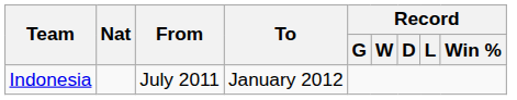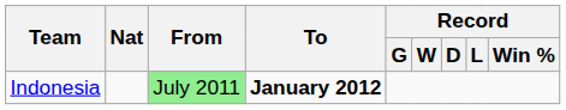Indonesia | From: no background -> lightgreen background
Indonesia | To: normal -> bold
